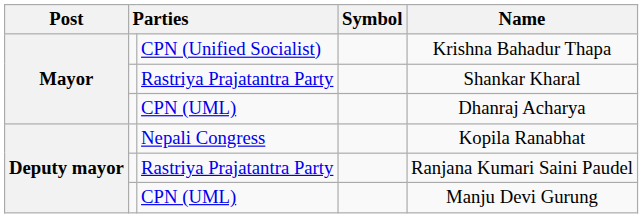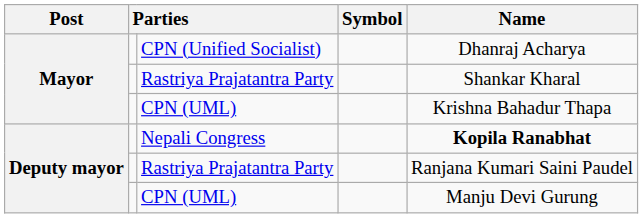CPN (Unified Socialist) | Name: Krishna Bahadur Thapa -> Dhanraj Acharya
Mayor / CPN (UML) | Name: Dhanraj Acharya -> Krishna Bahadur Thapa
Nepali Congress | Name: normal -> bold
